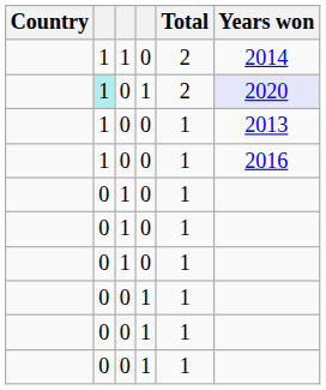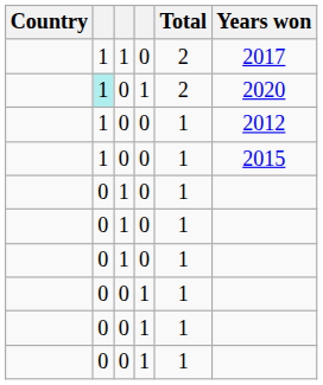row 2 | Years won: 2014 -> 2017
row 3 | Years won: lavender background -> no background
row 4 | Years won: 2013 -> 2012
row 5 | Years won: 2016 -> 2015
